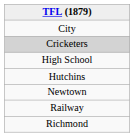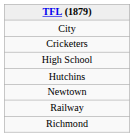Cricketers | column 1: lightgrey background -> no background
